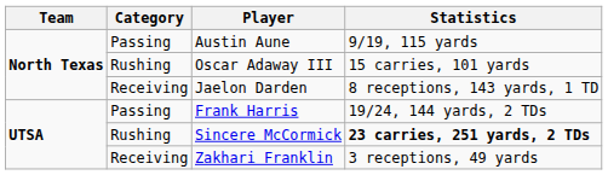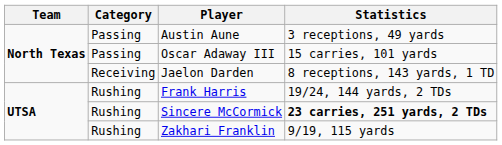Austin Aune | Statistics: 9/19, 115 yards -> 3 receptions, 49 yards
Oscar Adaway III | Category: Rushing -> Passing
Frank Harris | Category: Passing -> Rushing
Zakhari Franklin | Category: Receiving -> Rushing
Zakhari Franklin | Statistics: 3 receptions, 49 yards -> 9/19, 115 yards
